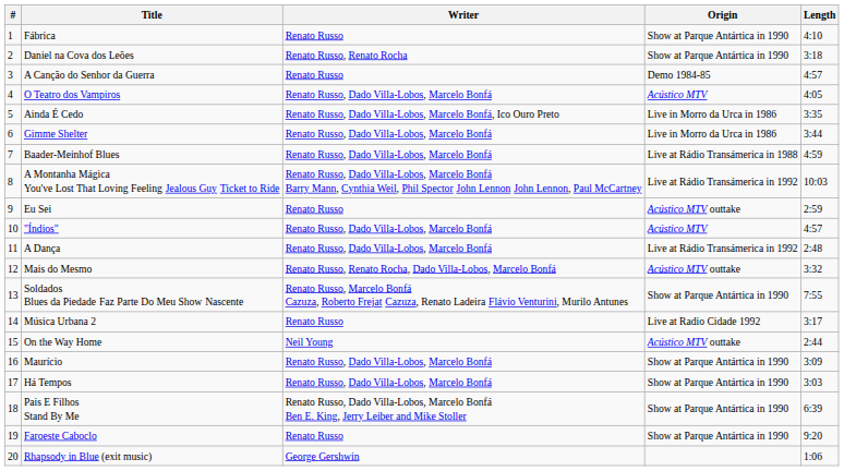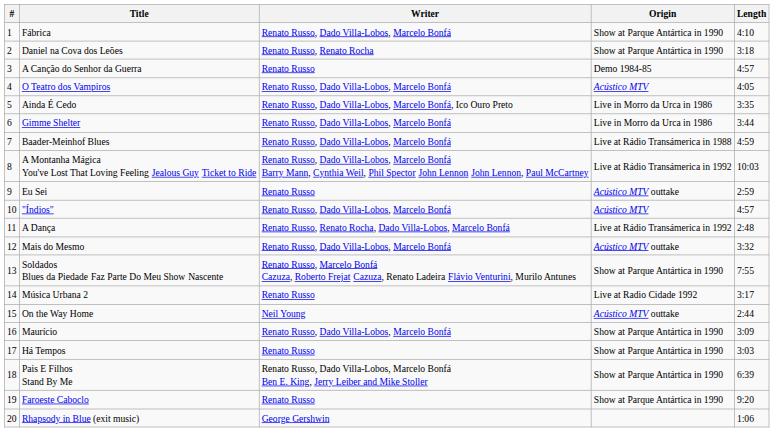Fábrica | Writer: Renato Russo -> Renato Russo, Dado Villa-Lobos, Marcelo Bonfá
A Dança | Writer: Renato Russo, Dado Villa-Lobos, Marcelo Bonfá -> Renato Russo, Renato Rocha, Dado Villa-Lobos, Marcelo Bonfá
Mais do Mesmo | Writer: Renato Russo, Renato Rocha, Dado Villa-Lobos, Marcelo Bonfá -> Renato Russo, Dado Villa-Lobos, Marcelo Bonfá
Há Tempos | Writer: Renato Russo, Dado Villa-Lobos, Marcelo Bonfá -> Renato Russo
